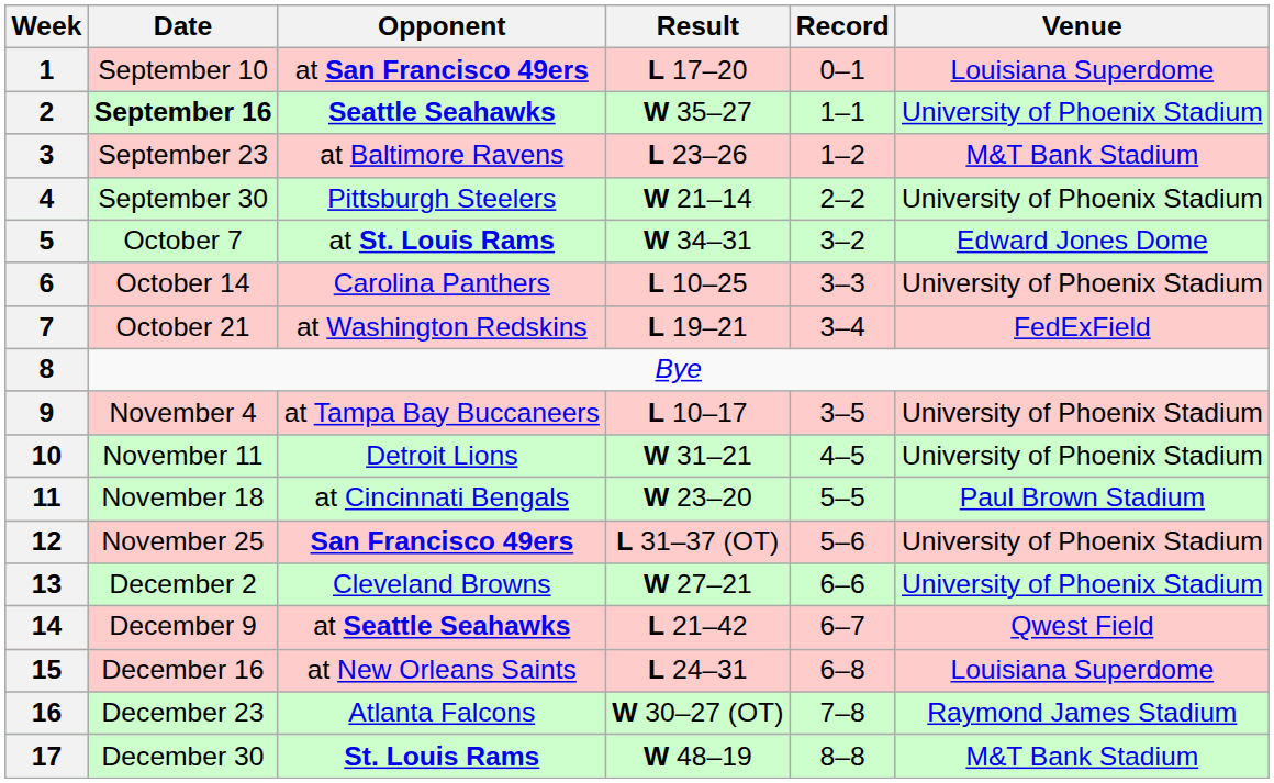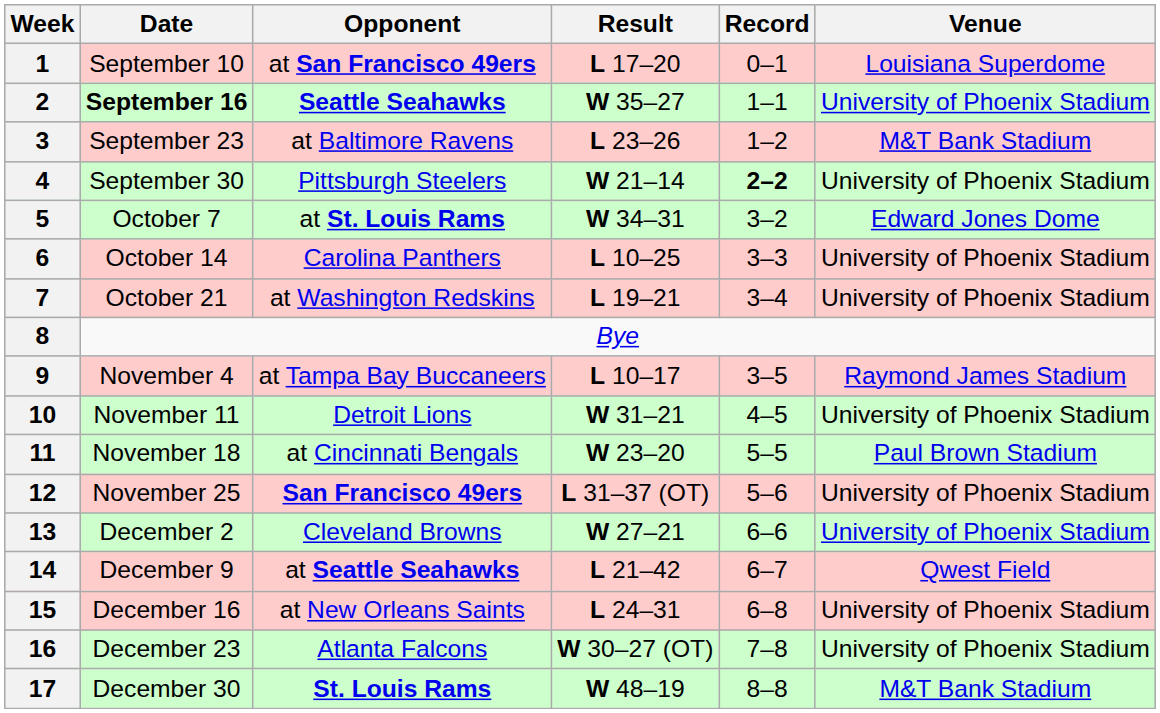4 | Record: normal -> bold
7 | Venue: FedExField -> University of Phoenix Stadium
9 | Venue: University of Phoenix Stadium -> Raymond James Stadium
15 | Venue: Louisiana Superdome -> University of Phoenix Stadium
16 | Venue: Raymond James Stadium -> University of Phoenix Stadium
